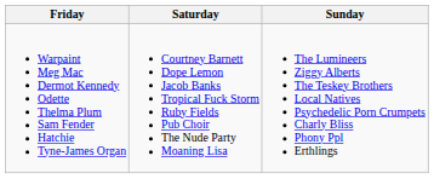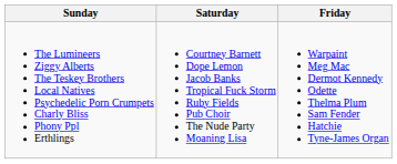columns swapped: Friday <-> Sunday
